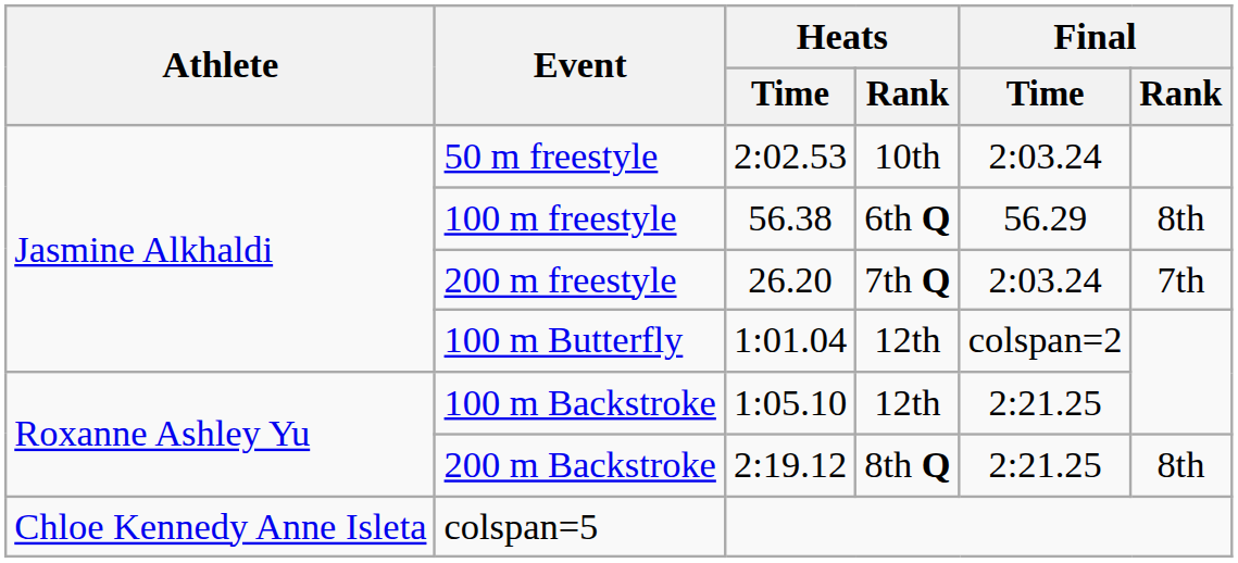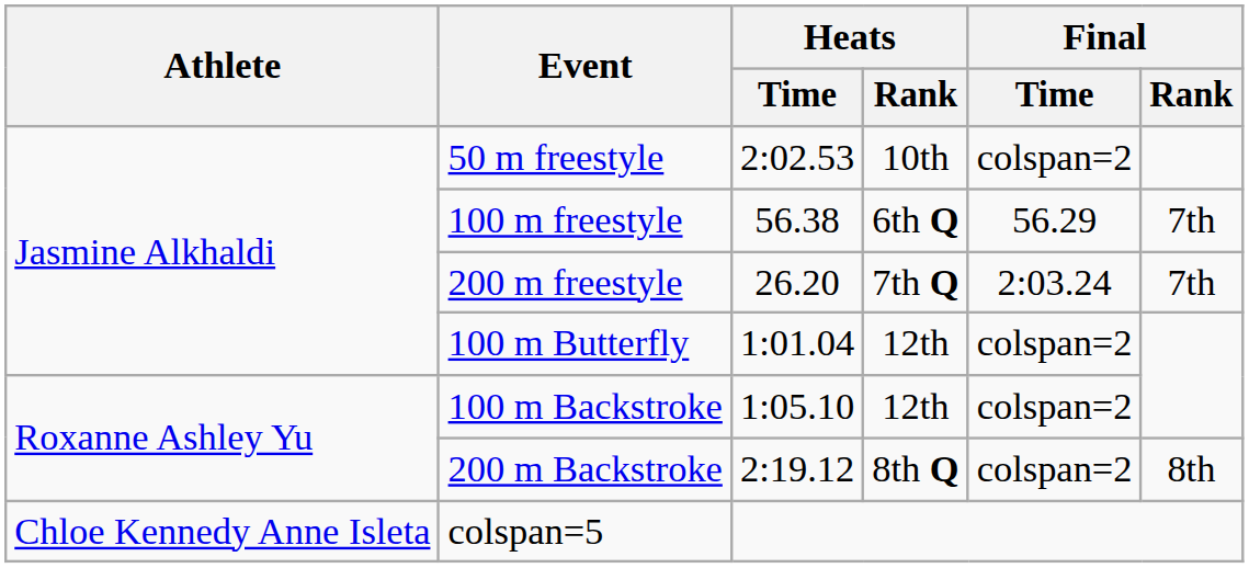50 m freestyle | Final / Time: 2:03.24 -> colspan=2
100 m freestyle | Final / Rank: 8th -> 7th
100 m Backstroke | Final / Time: 2:21.25 -> colspan=2
200 m Backstroke | Final / Time: 2:21.25 -> colspan=2
